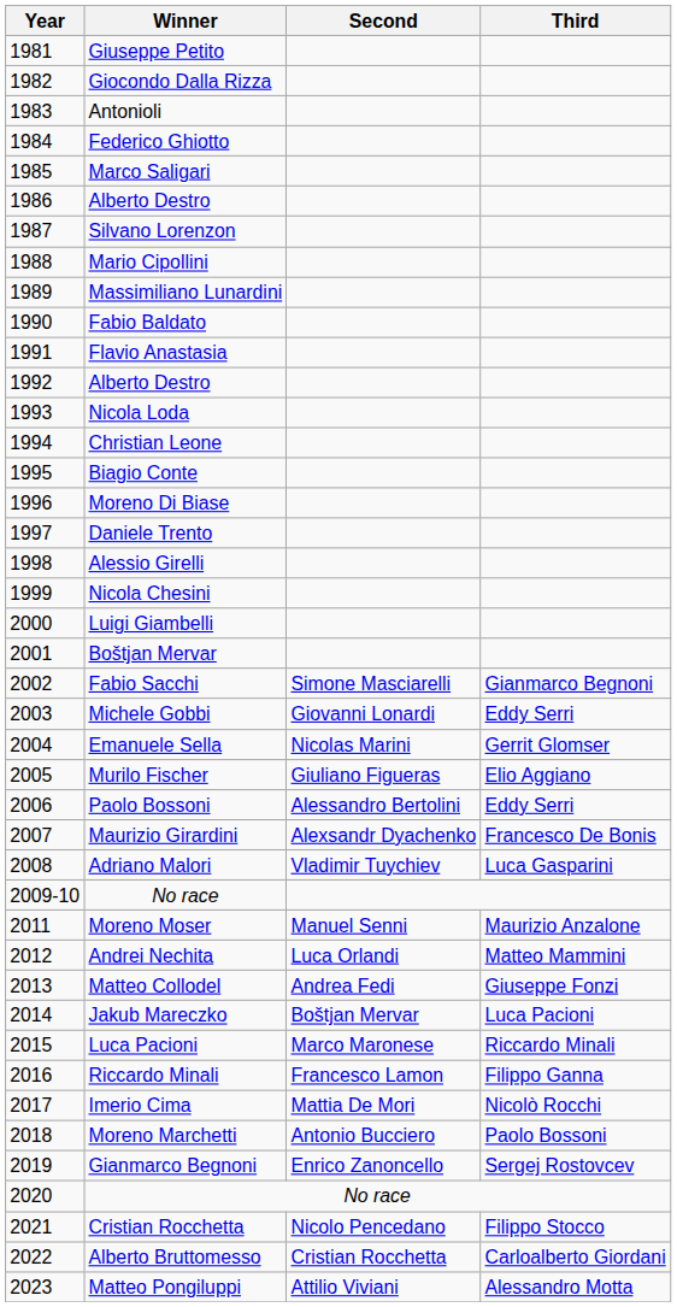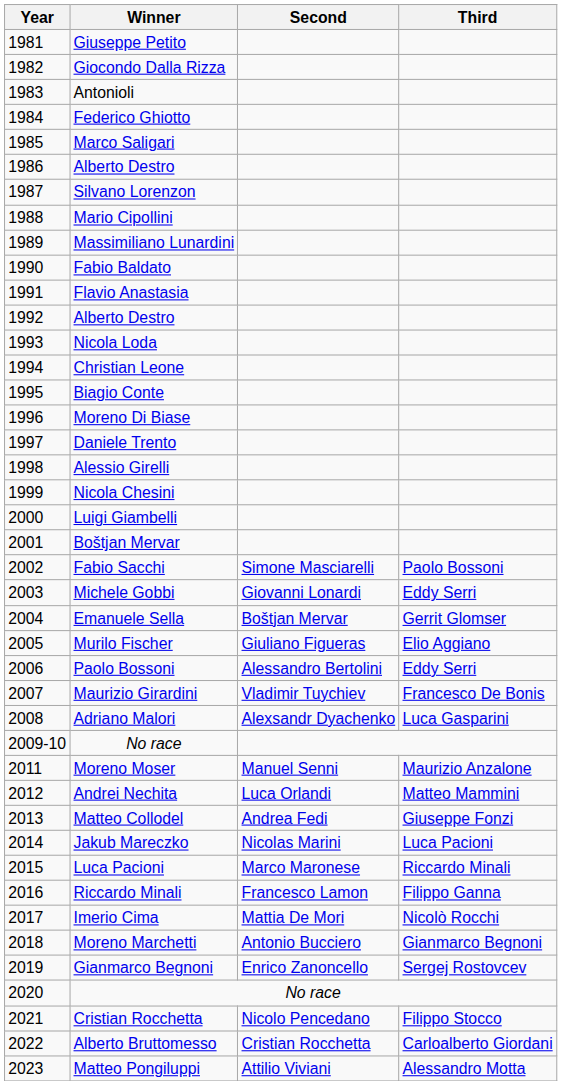Fabio Sacchi | Third: Gianmarco Begnoni -> Paolo Bossoni
Emanuele Sella | Second: Nicolas Marini -> Boštjan Mervar
Maurizio Girardini | Second: Alexsandr Dyachenko -> Vladimir Tuychiev
Adriano Malori | Second: Vladimir Tuychiev -> Alexsandr Dyachenko
Jakub Mareczko | Second: Boštjan Mervar -> Nicolas Marini
Moreno Marchetti | Third: Paolo Bossoni -> Gianmarco Begnoni
